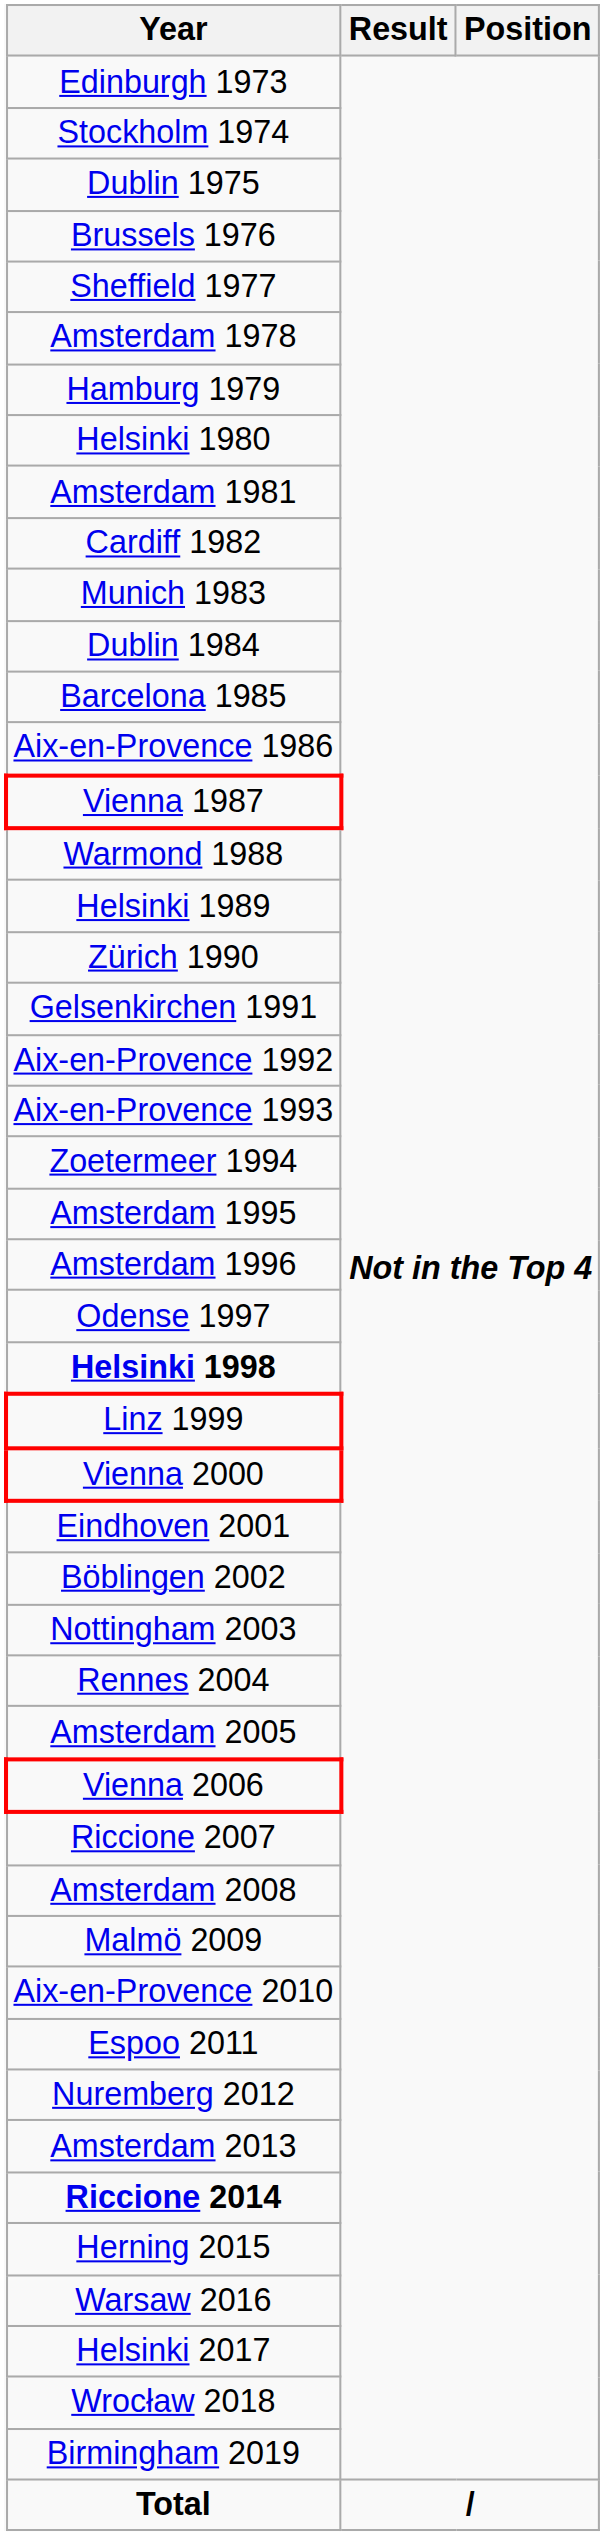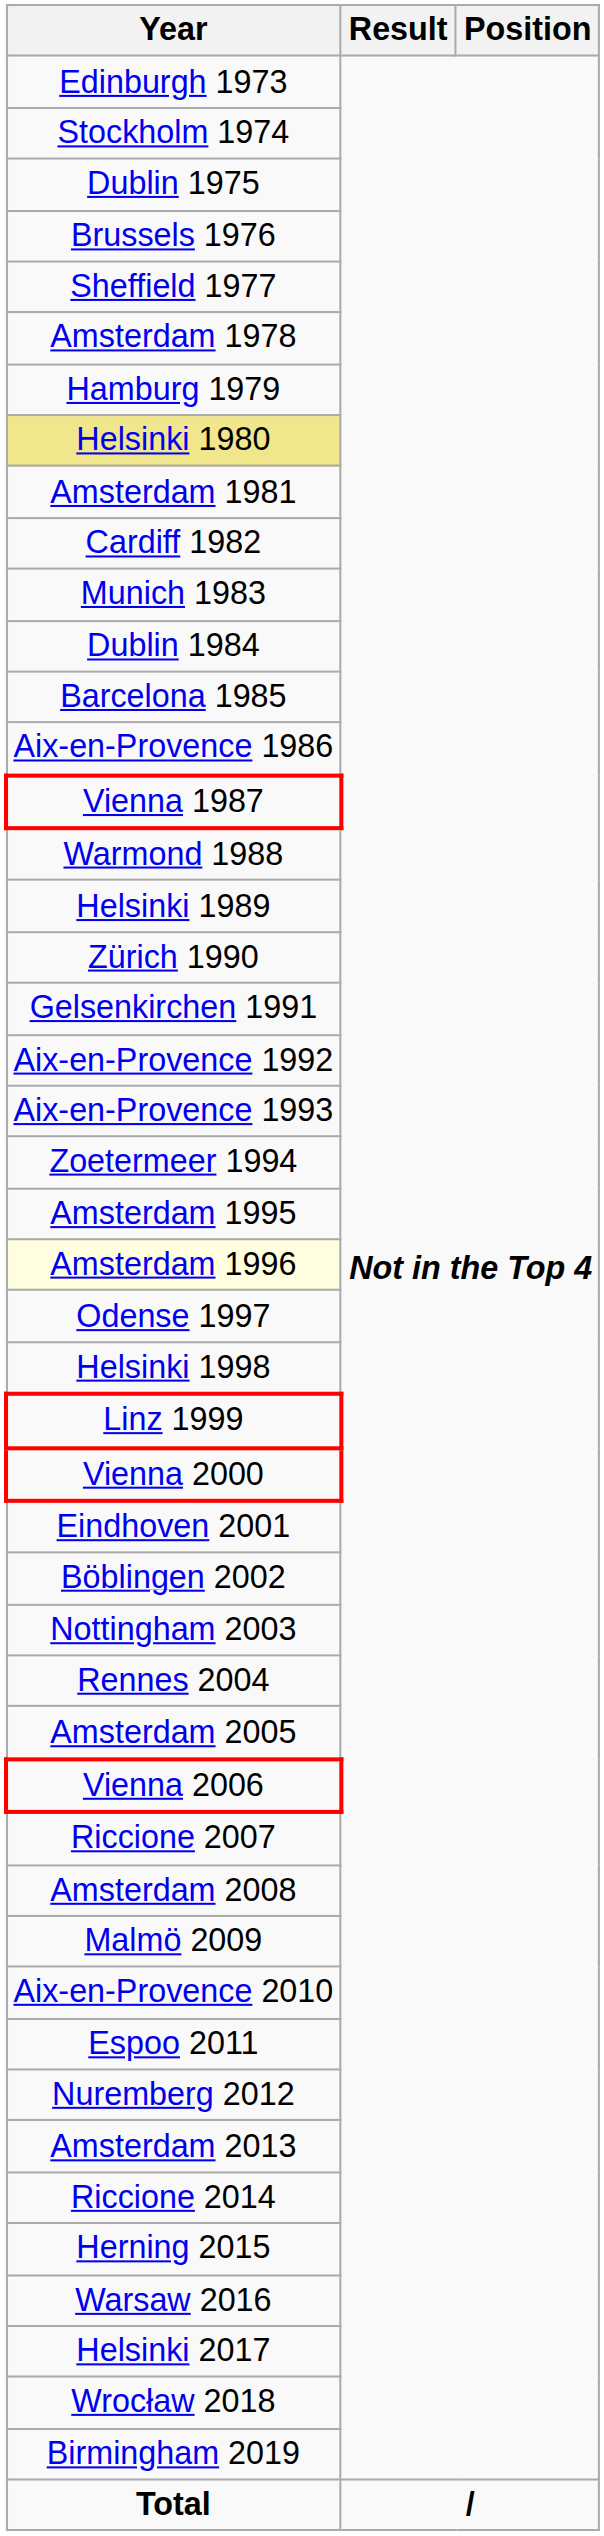Helsinki 1980 | Year: no background -> khaki background
Amsterdam 1996 | Year: no background -> lightyellow background
Helsinki 1998 | Year: bold -> normal
Riccione 2014 | Year: bold -> normal
